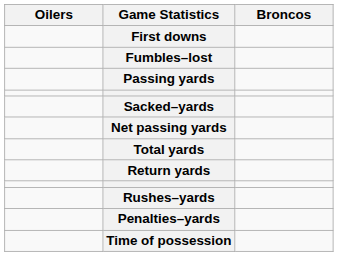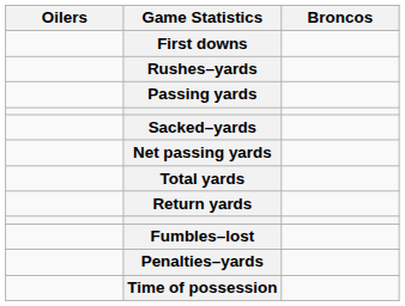rows swapped: Rushes–yards <-> Fumbles–lost
